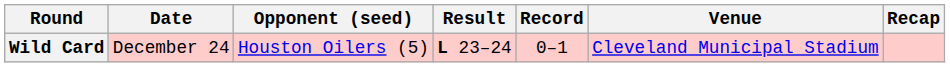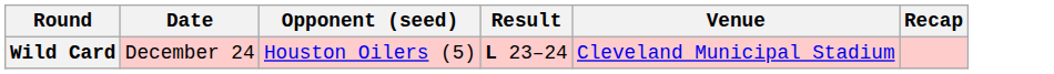- column: Record | 0–1
